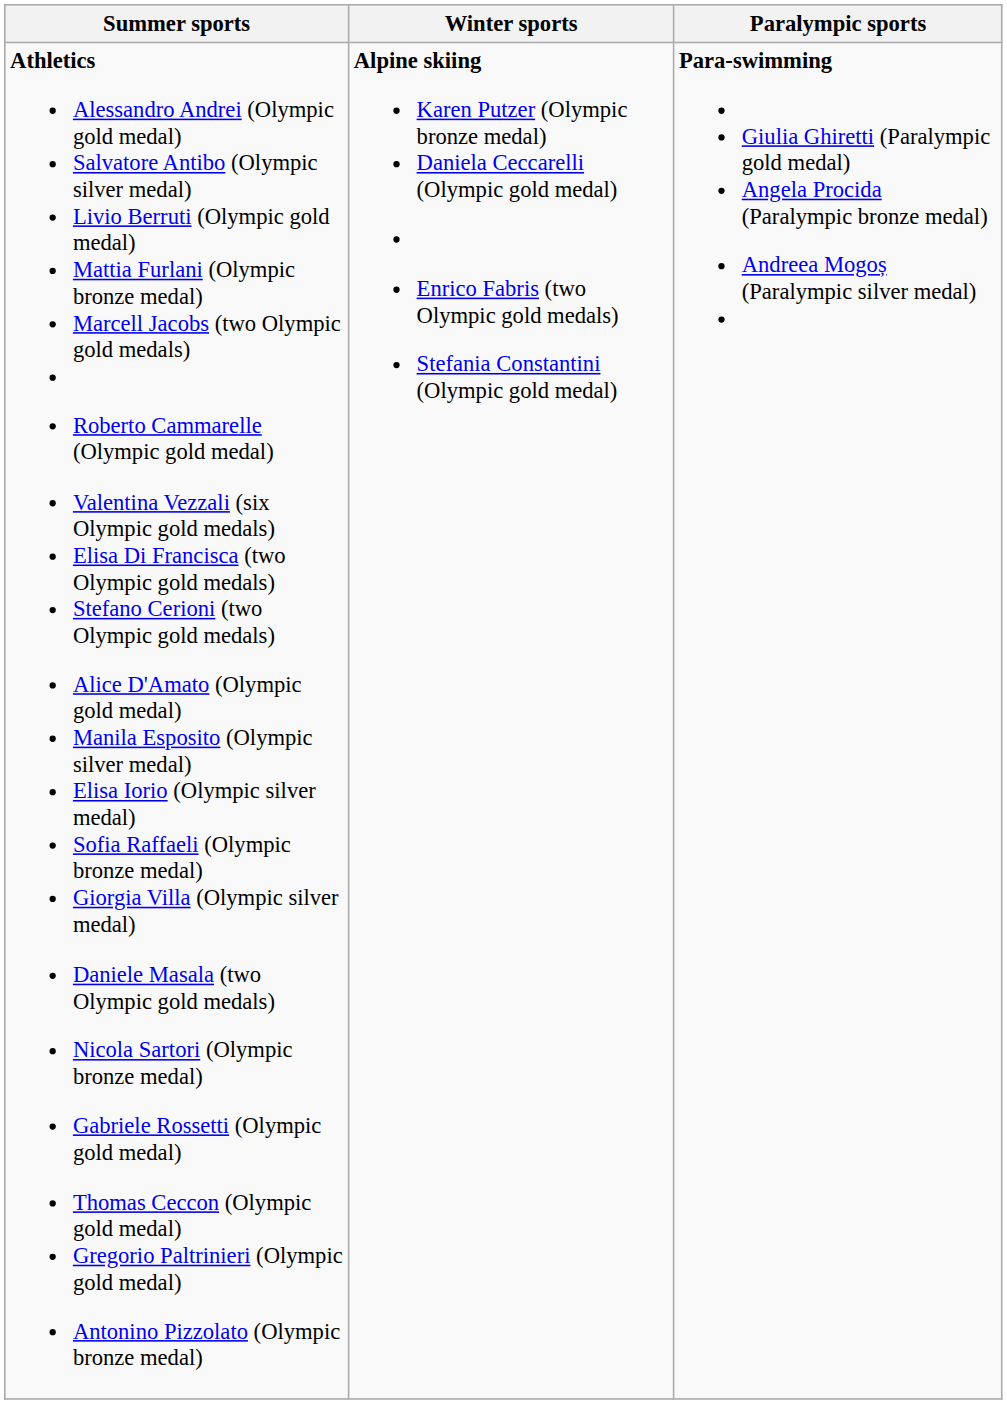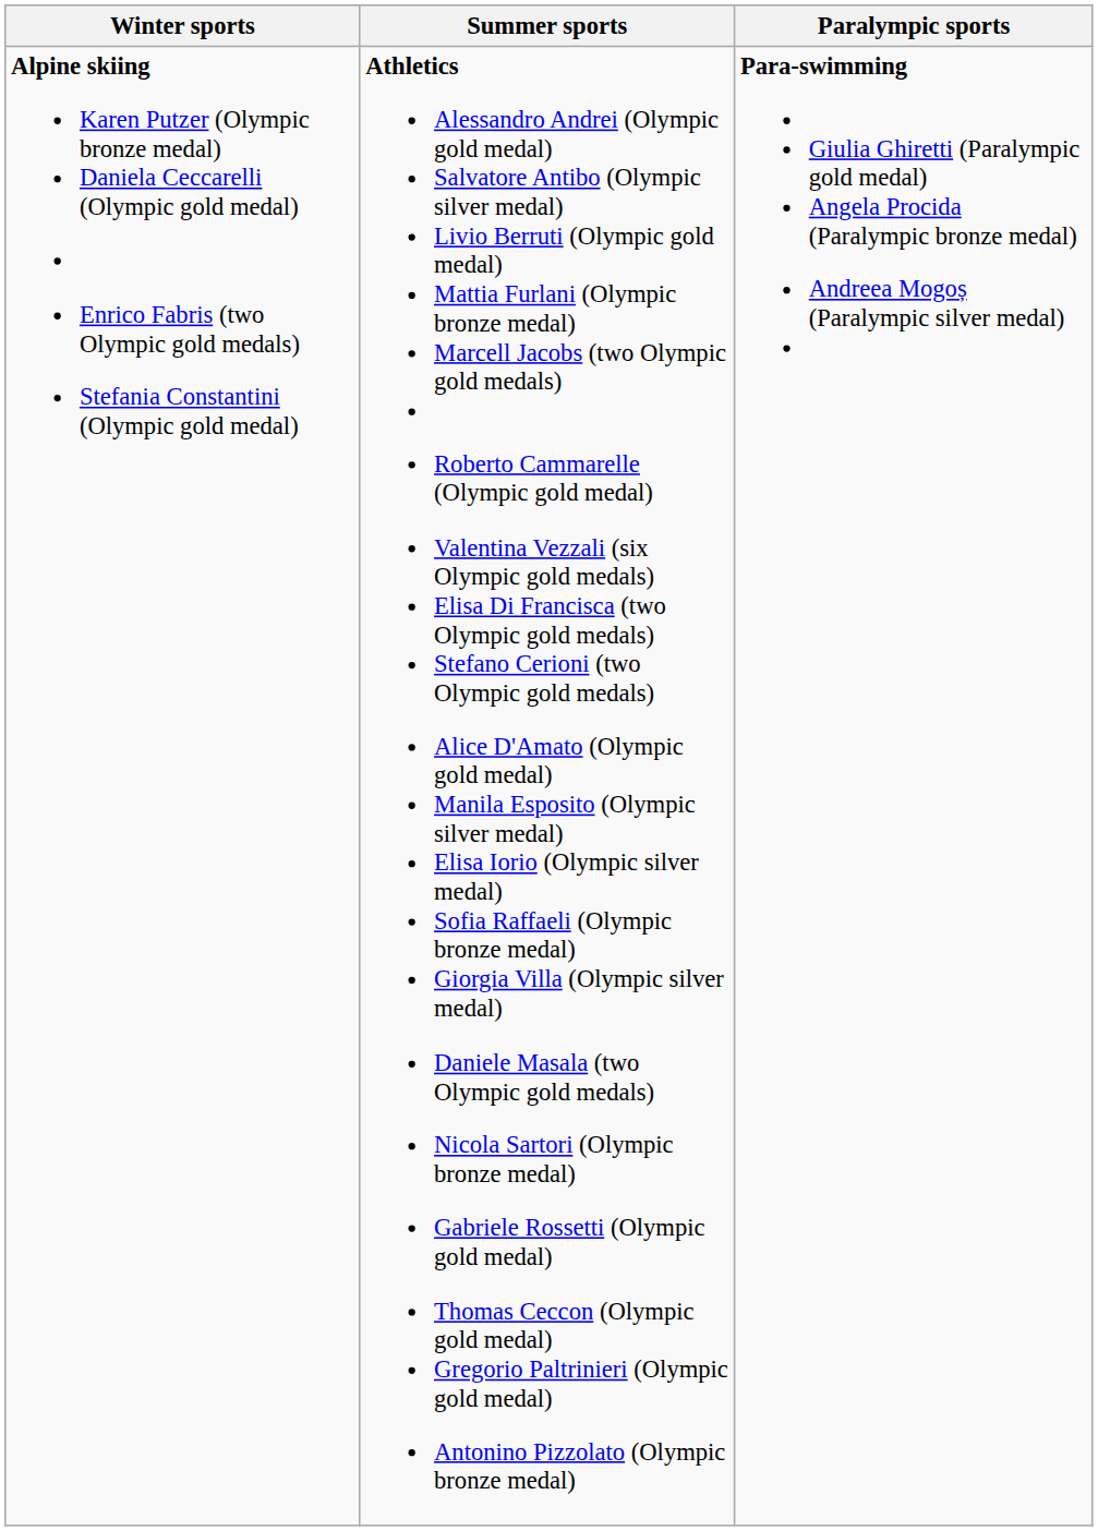columns swapped: Summer sports <-> Winter sports
